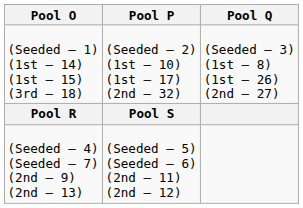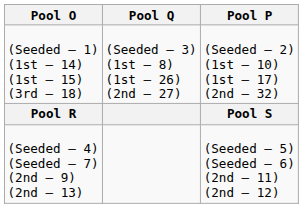columns swapped: Pool P <-> Pool Q
